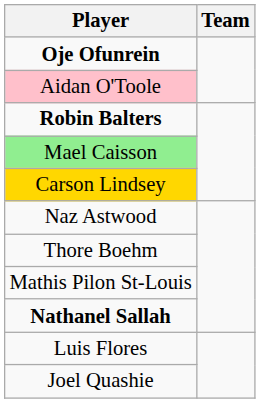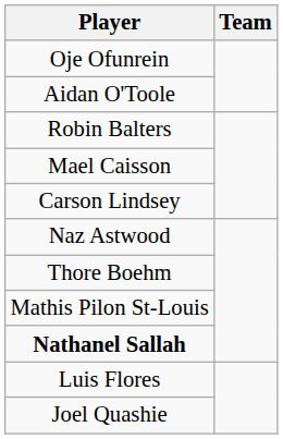Oje Ofunrein | Player: bold -> normal
Aidan O'Toole | Player: pink background -> no background
Robin Balters | Player: bold -> normal
Mael Caisson | Player: lightgreen background -> no background
Carson Lindsey | Player: gold background -> no background
